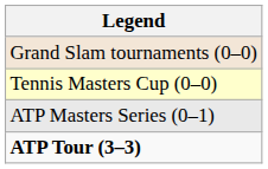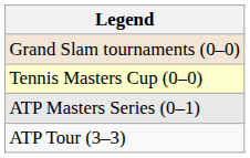row 5 | column 1: bold -> normal
